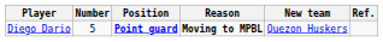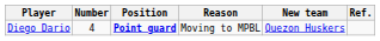Diego Dario | Number: 5 -> 4
Diego Dario | Reason: bold -> normal
